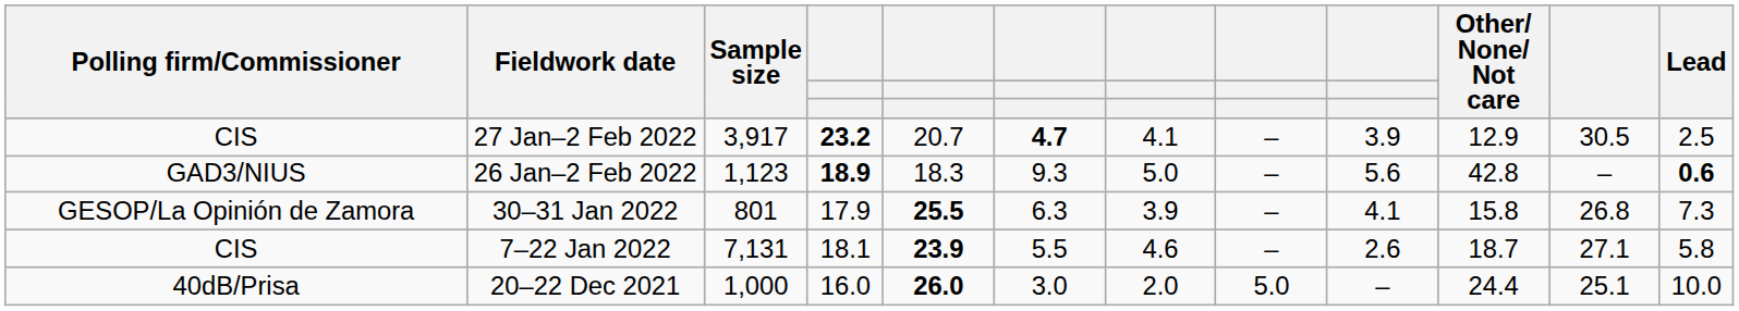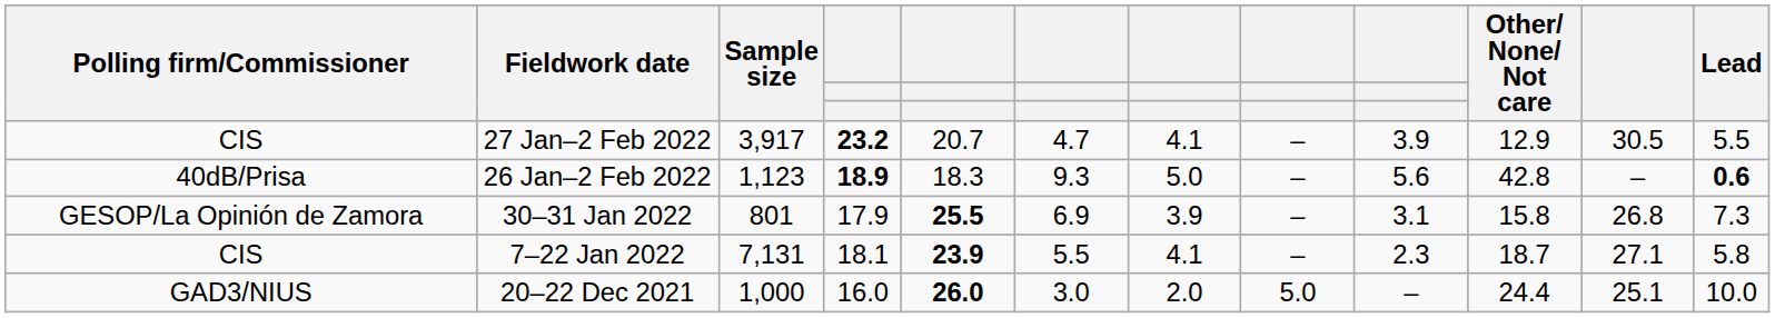27 Jan–2 Feb 2022 | column 6: bold -> normal
27 Jan–2 Feb 2022 | Lead: 2.5 -> 5.5
26 Jan–2 Feb 2022 | Polling firm/Commissioner: GAD3/NIUS -> 40dB/Prisa
30–31 Jan 2022 | column 6: 6.3 -> 6.9
30–31 Jan 2022 | column 9: 4.1 -> 3.1
7–22 Jan 2022 | column 7: 4.6 -> 4.1
7–22 Jan 2022 | column 9: 2.6 -> 2.3
20–22 Dec 2021 | Polling firm/Commissioner: 40dB/Prisa -> GAD3/NIUS
